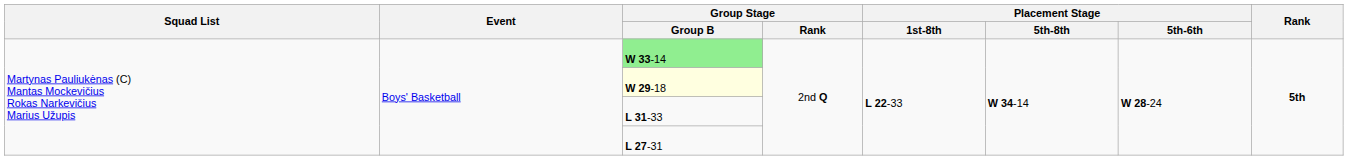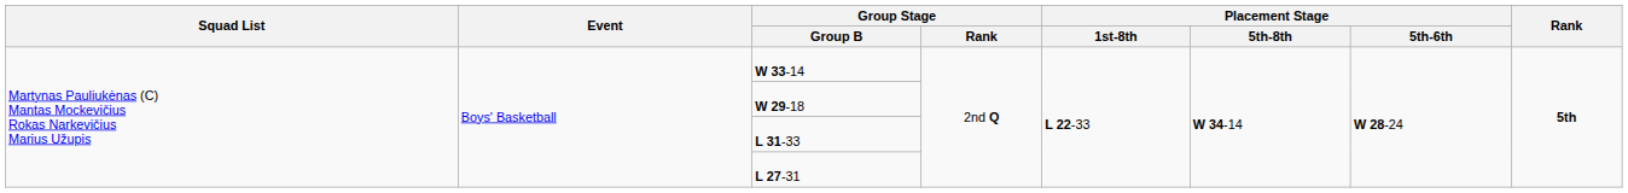W 33-14 | Group Stage / Group B: lightgreen background -> no background
W 29-18 | Group Stage / Group B: lightyellow background -> no background
